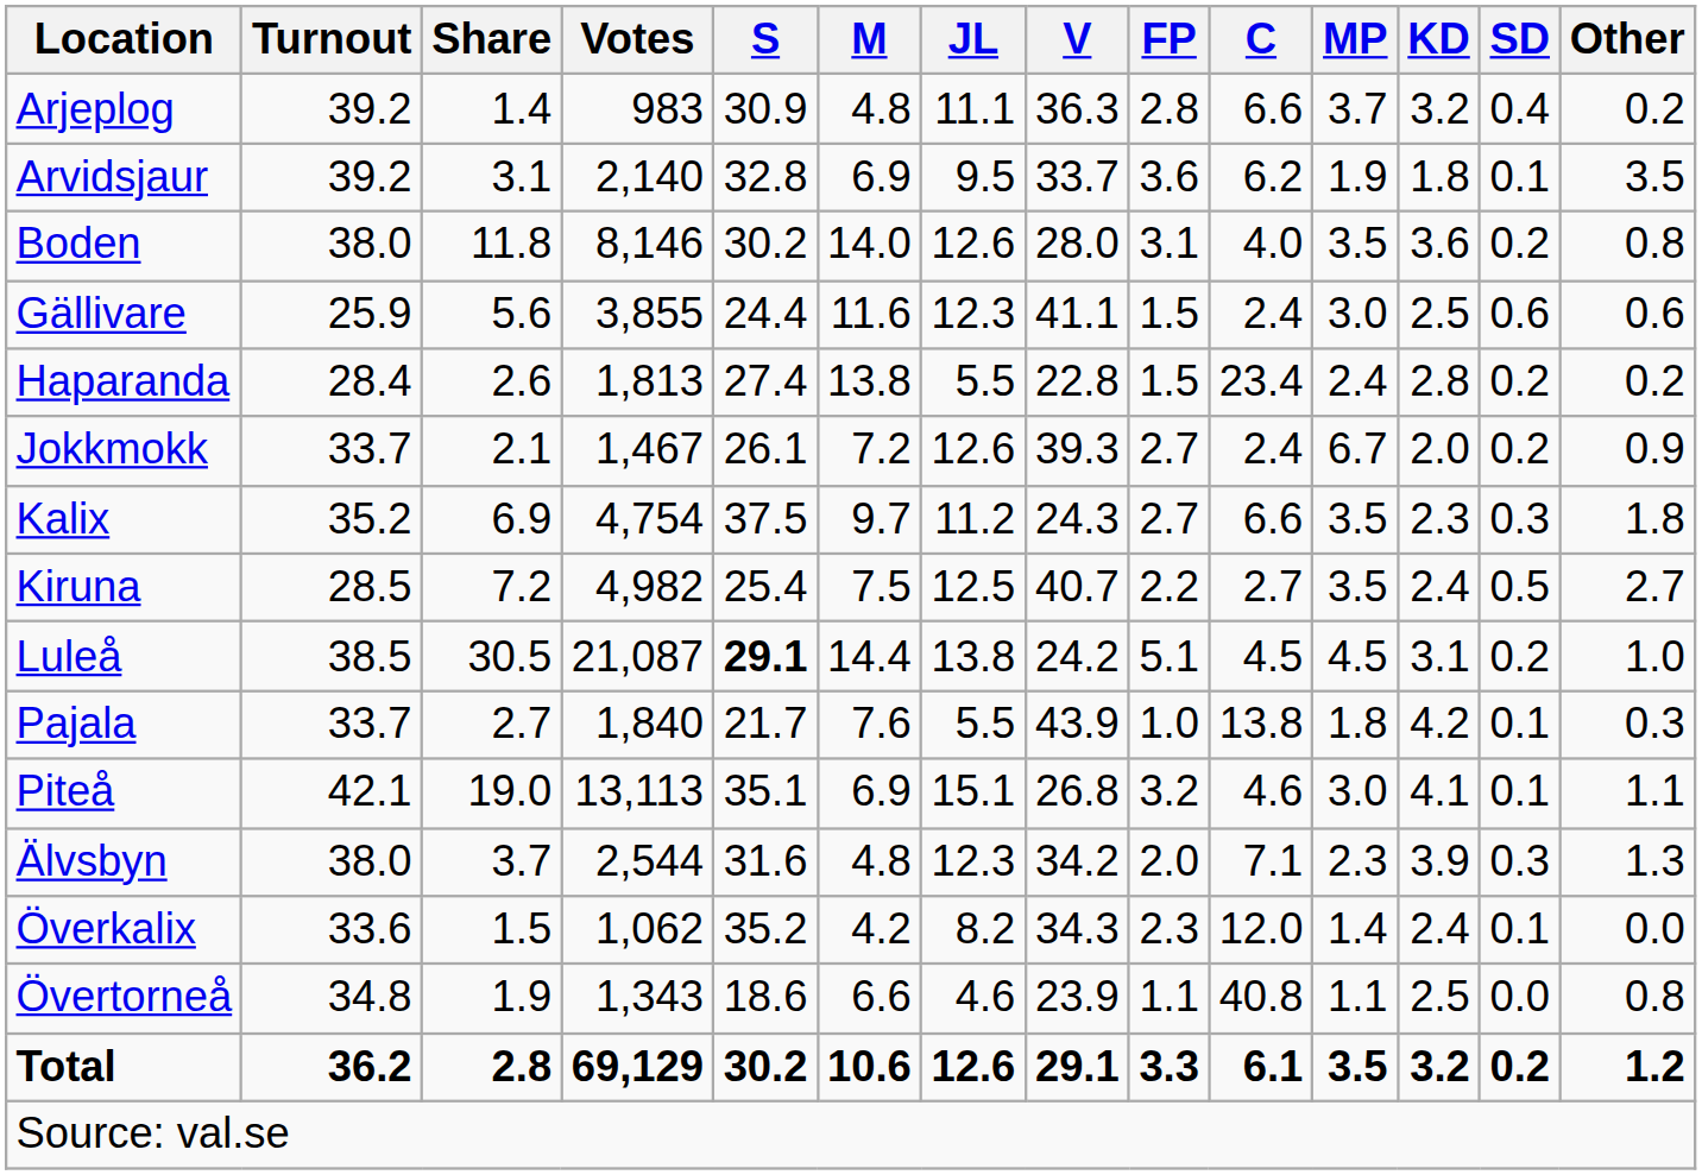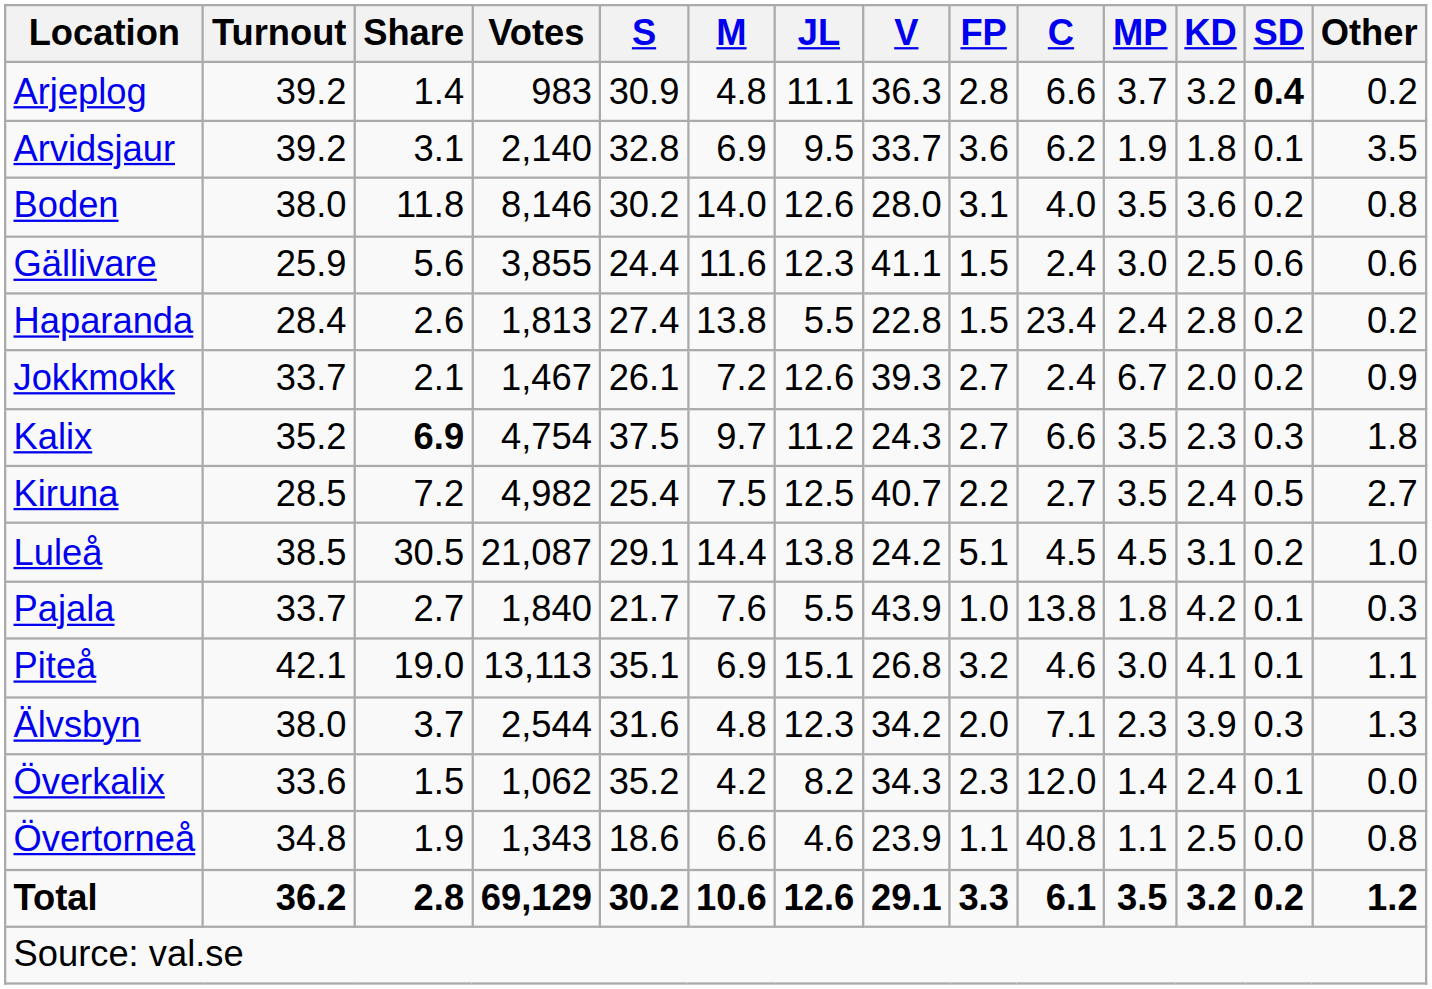Arjeplog | SD: normal -> bold
Kalix | Share: normal -> bold
Luleå | S: bold -> normal
